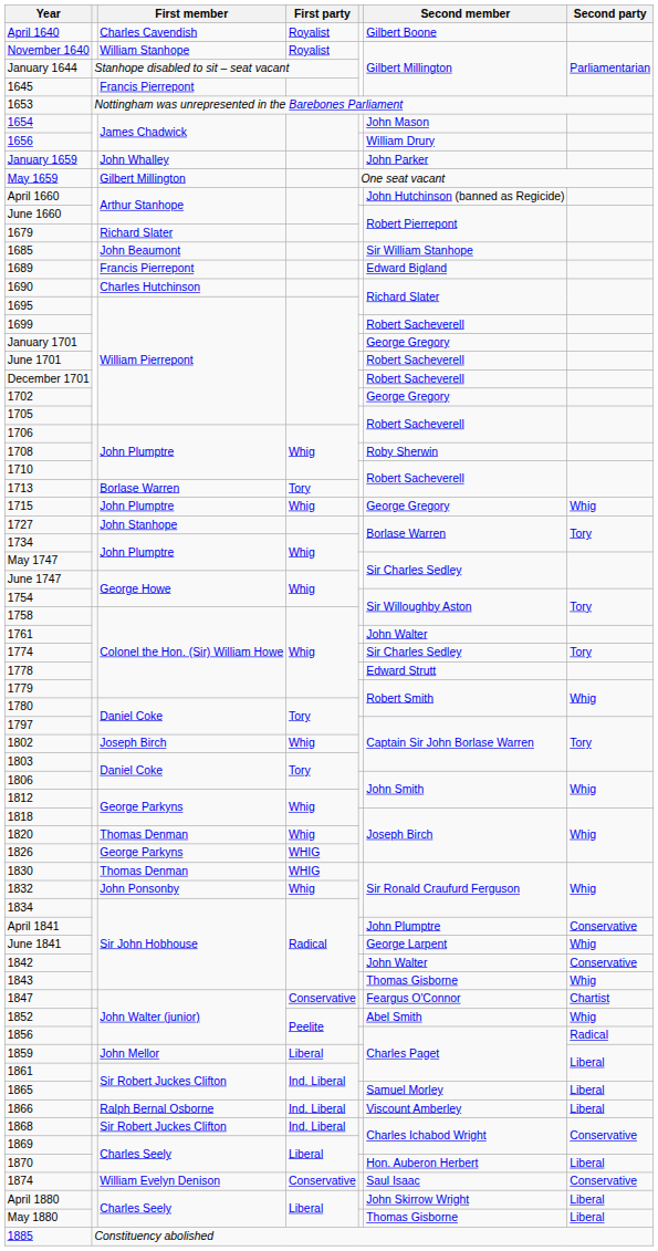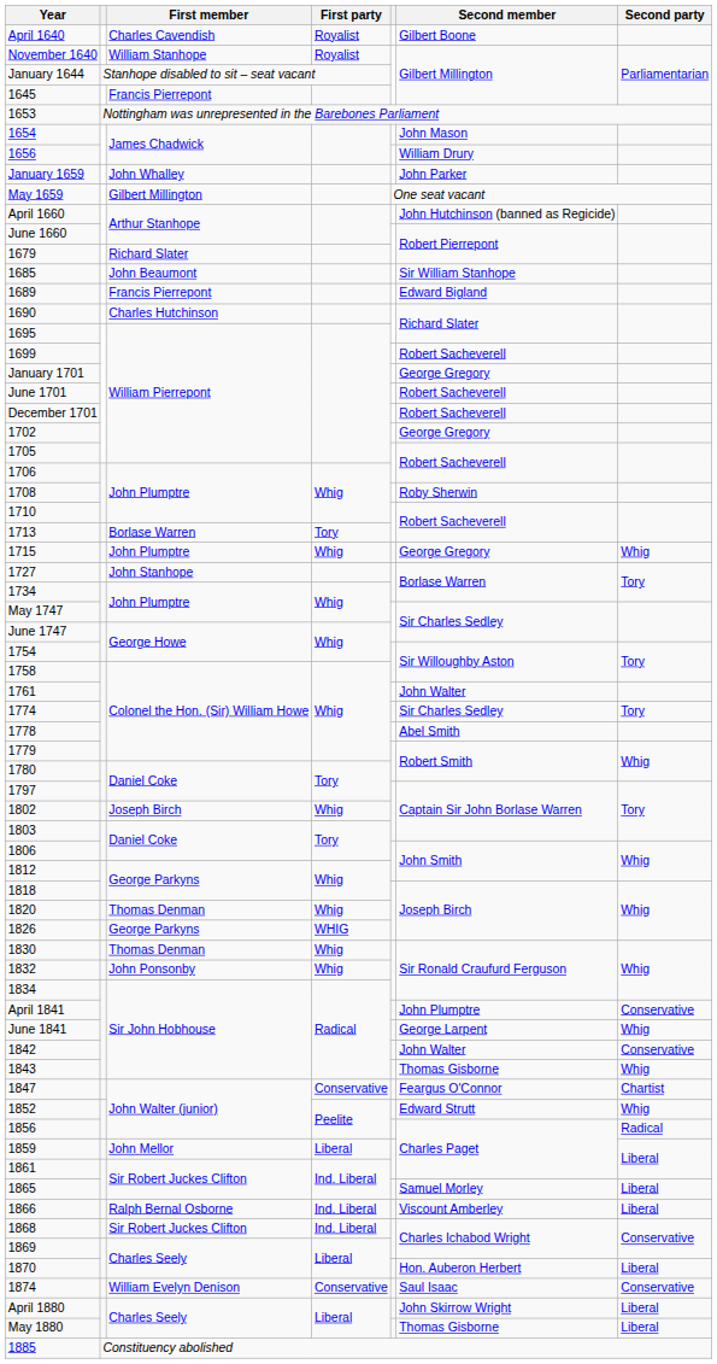1778 | Second member: Edward Strutt -> Abel Smith
1830 | First party: WHIG -> Whig
1852 | Second member: Abel Smith -> Edward Strutt
